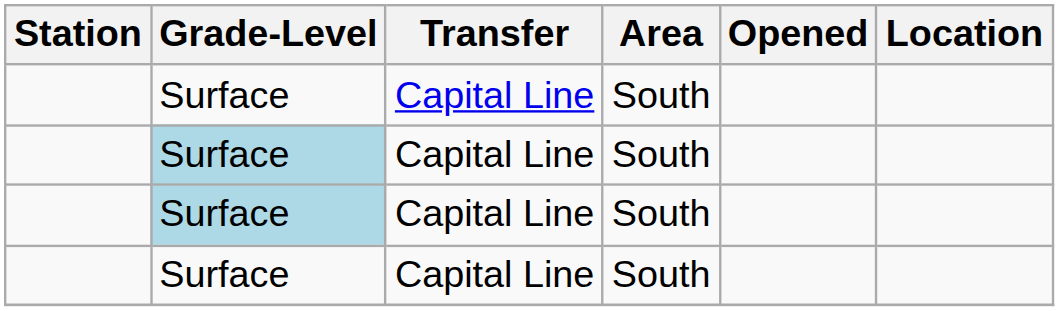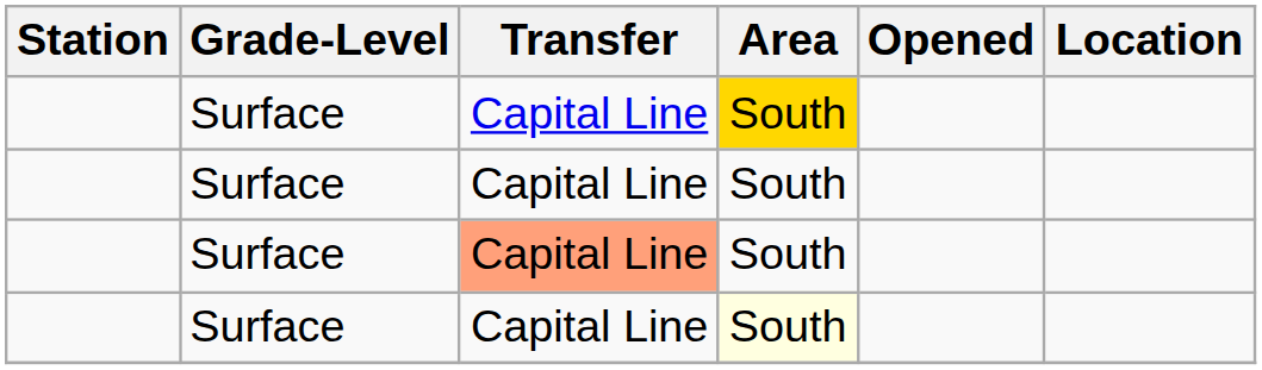row 2 | Area: no background -> gold background
row 3 | Grade-Level: lightblue background -> no background
row 4 | Grade-Level: lightblue background -> no background
row 4 | Transfer: no background -> lightsalmon background
row 5 | Area: no background -> lightyellow background
